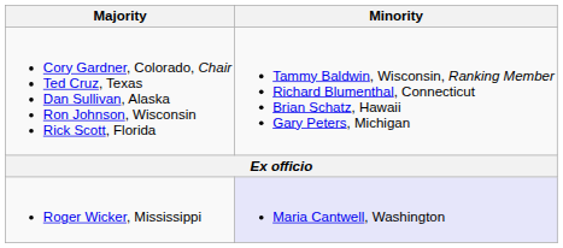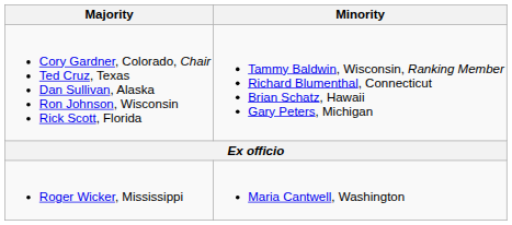Roger Wicker, Mississippi | Minority: lavender background -> no background
